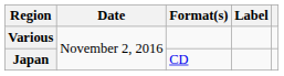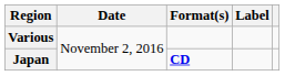Japan | Format(s): normal -> bold
